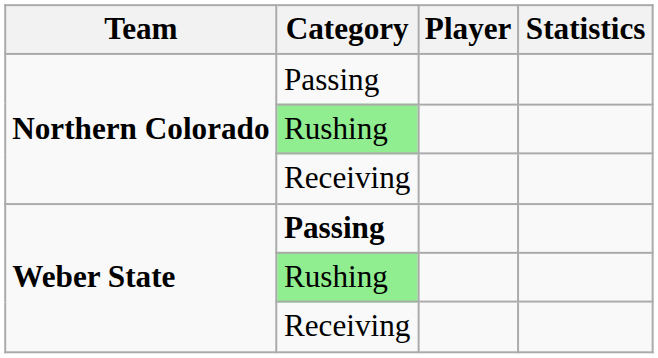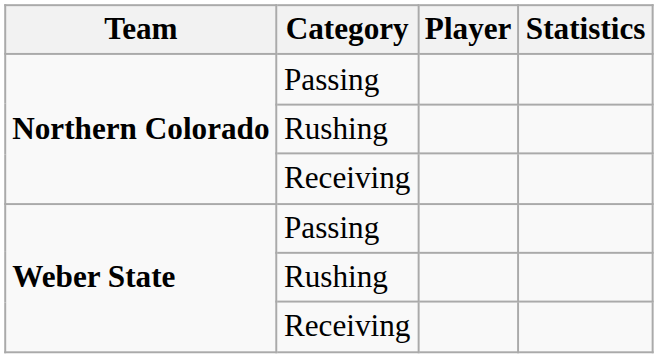Northern Colorado / Rushing | Category: lightgreen background -> no background
Weber State / Passing | Category: bold -> normal
Weber State / Rushing | Category: lightgreen background -> no background
